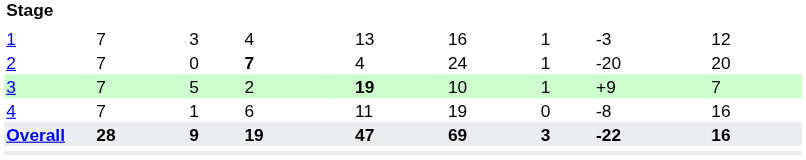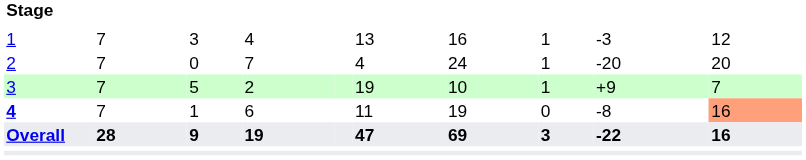row 3 | column 4: bold -> normal
row 4 | column 5: bold -> normal
row 5 | Stage: normal -> bold
row 5 | column 9: no background -> lightsalmon background
